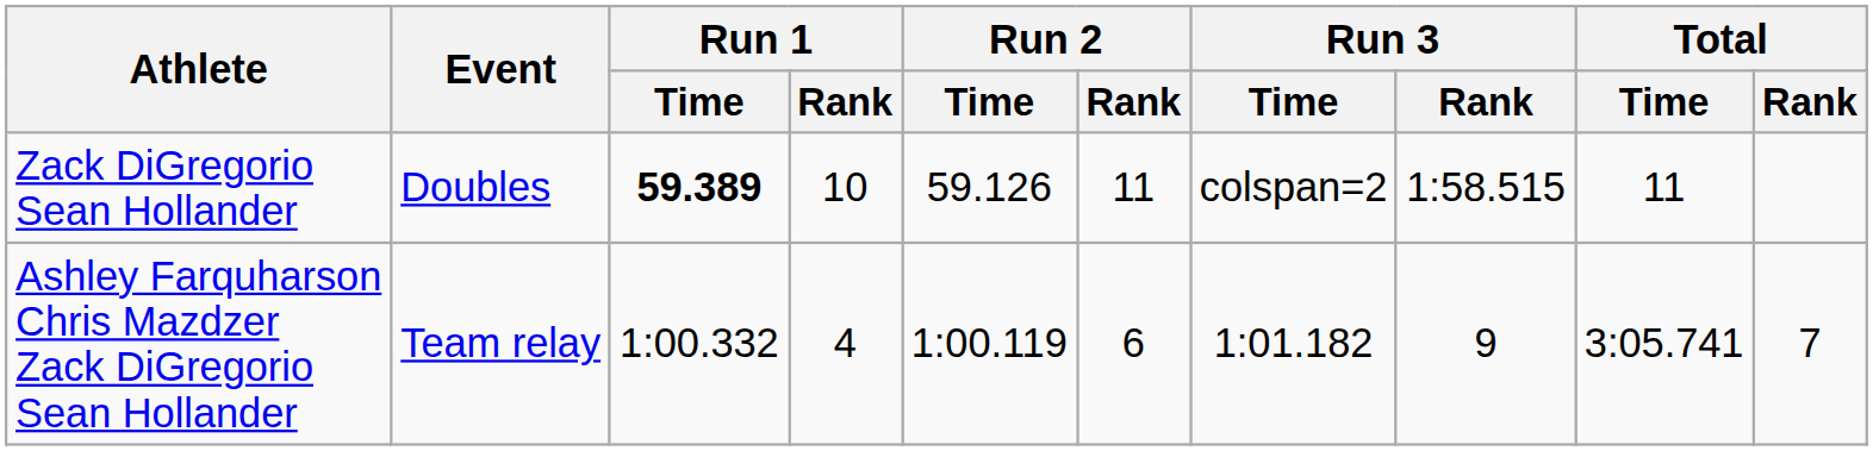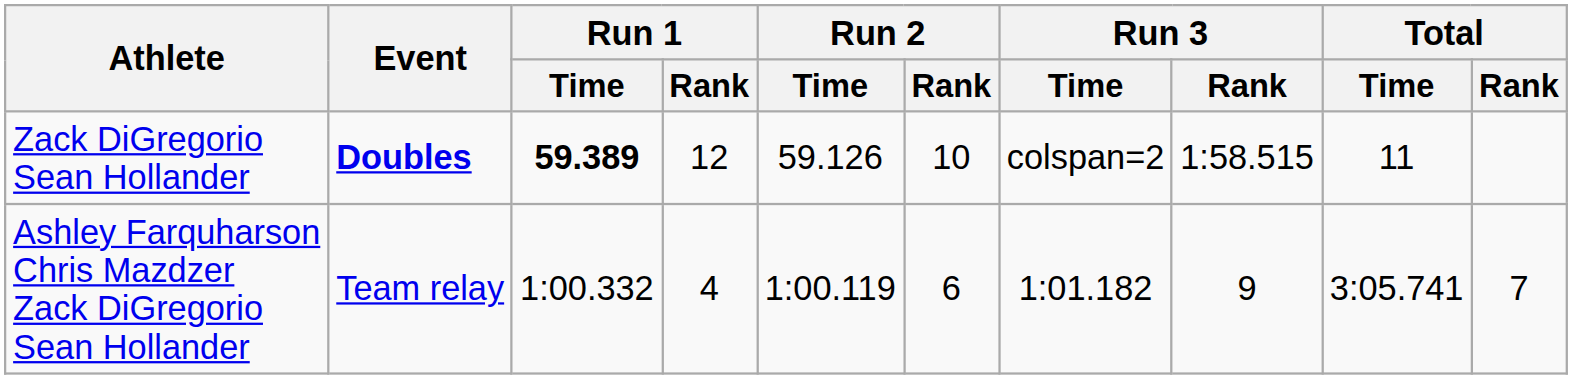Zack DiGregorio Sean Hollander | Event: normal -> bold
Zack DiGregorio Sean Hollander | Run 1 / Rank: 10 -> 12
Zack DiGregorio Sean Hollander | Run 2 / Rank: 11 -> 10
